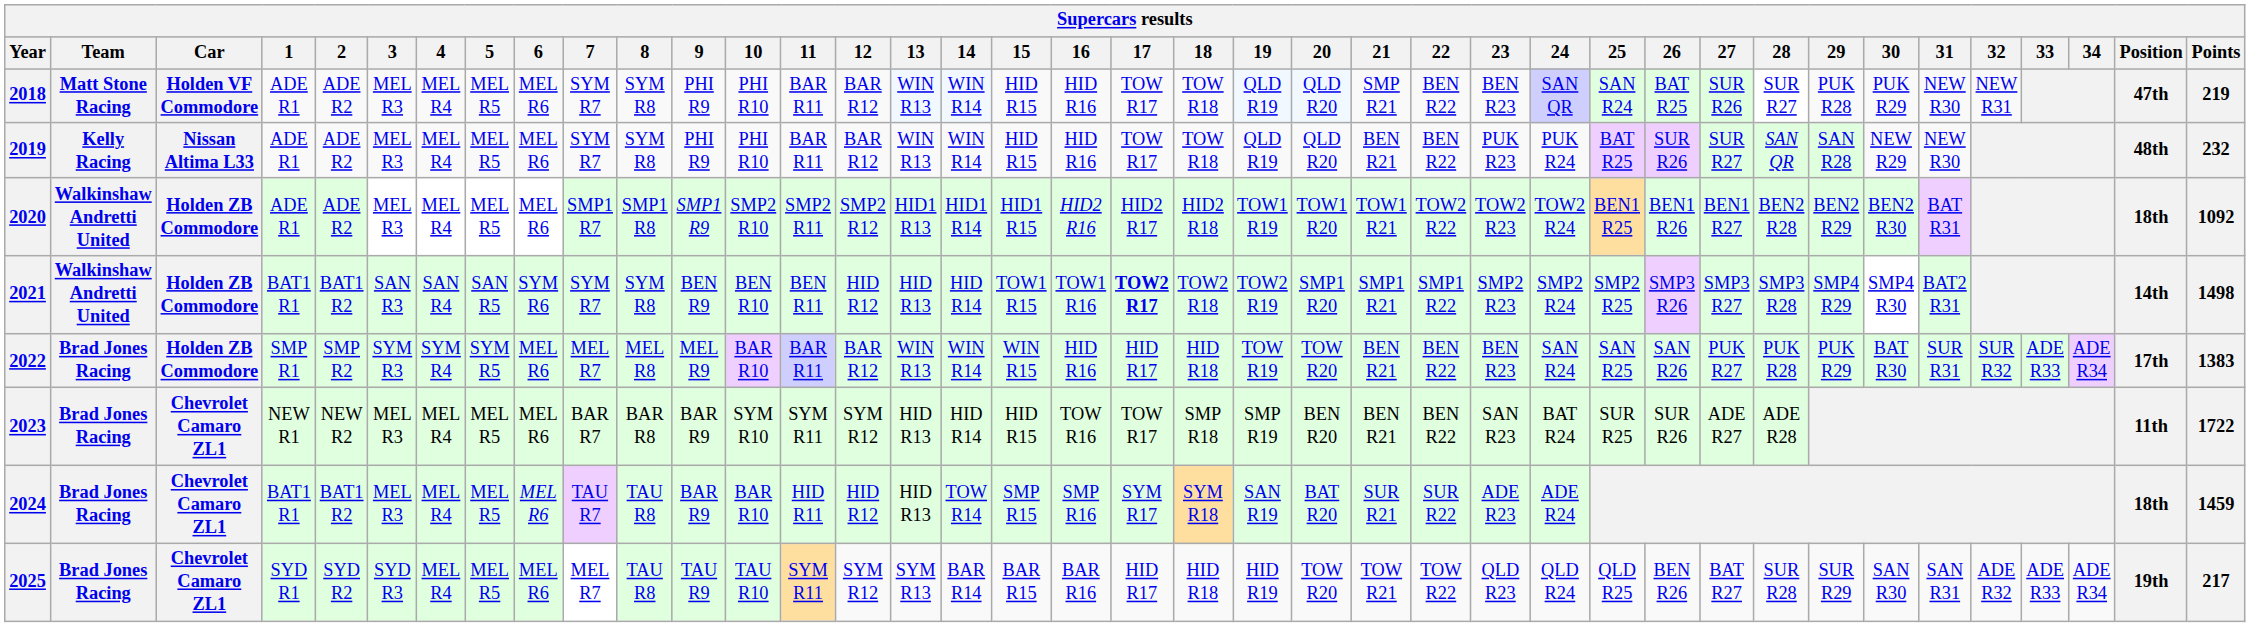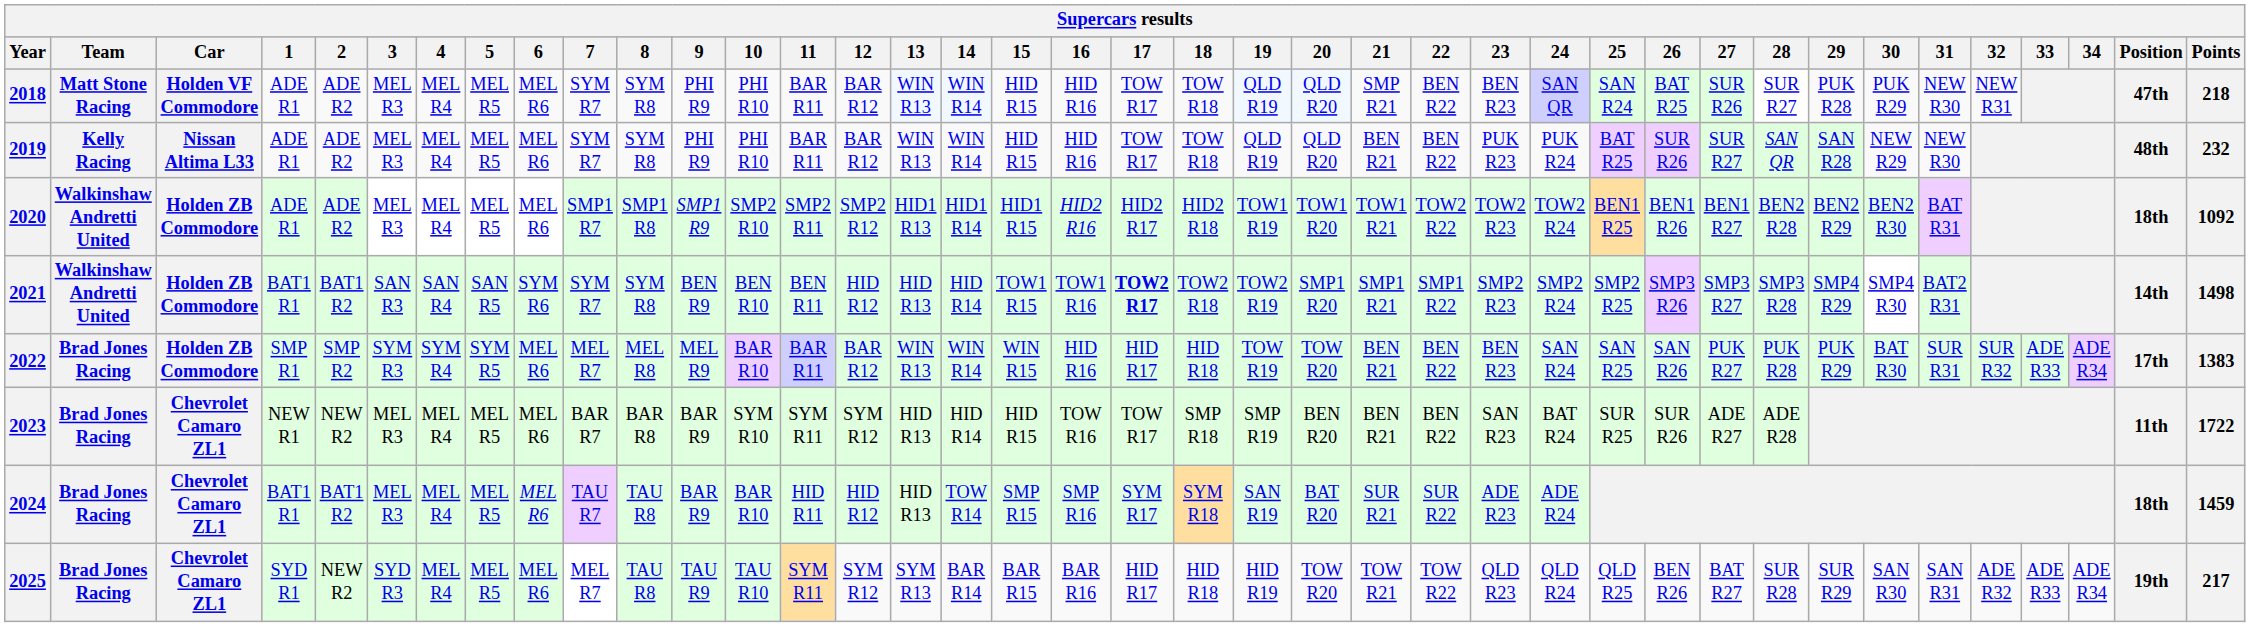2018 | Points: 219 -> 218
2025 | 2: SYD R2 -> NEW R2
